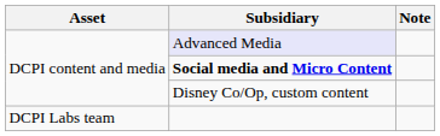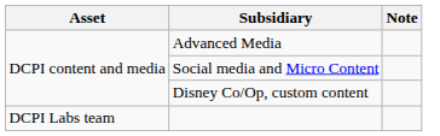Advanced Media | Subsidiary: lavender background -> no background
Social media and Micro Content | Subsidiary: bold -> normal
